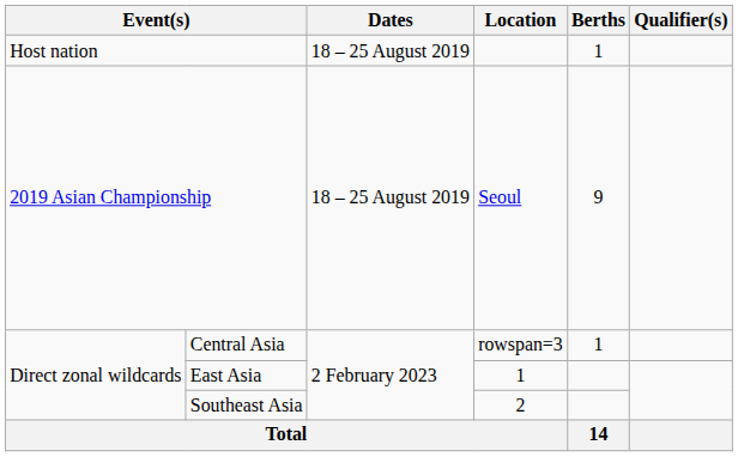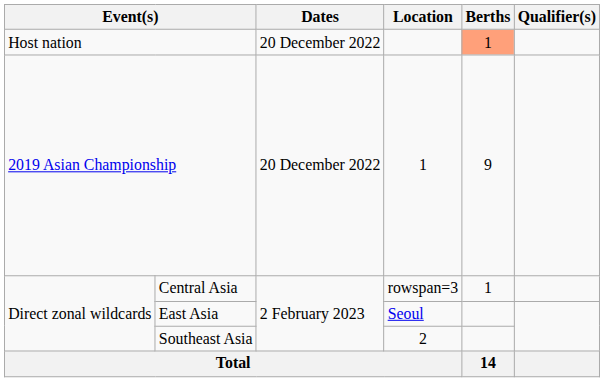Host nation | Dates: 18 – 25 August 2019 -> 20 December 2022
Host nation | Berths: no background -> lightsalmon background
2019 Asian Championship | Dates: 18 – 25 August 2019 -> 20 December 2022
2019 Asian Championship | Location: Seoul -> 1
East Asia | Location: 1 -> Seoul
